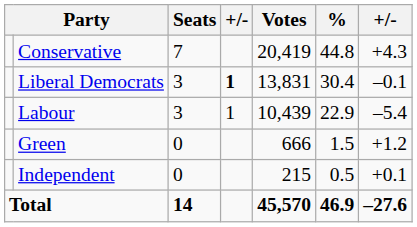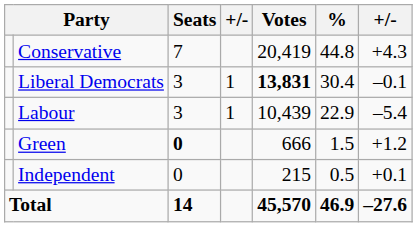Liberal Democrats | column 4: bold -> normal
Liberal Democrats | Votes: normal -> bold
Green | Seats: normal -> bold
